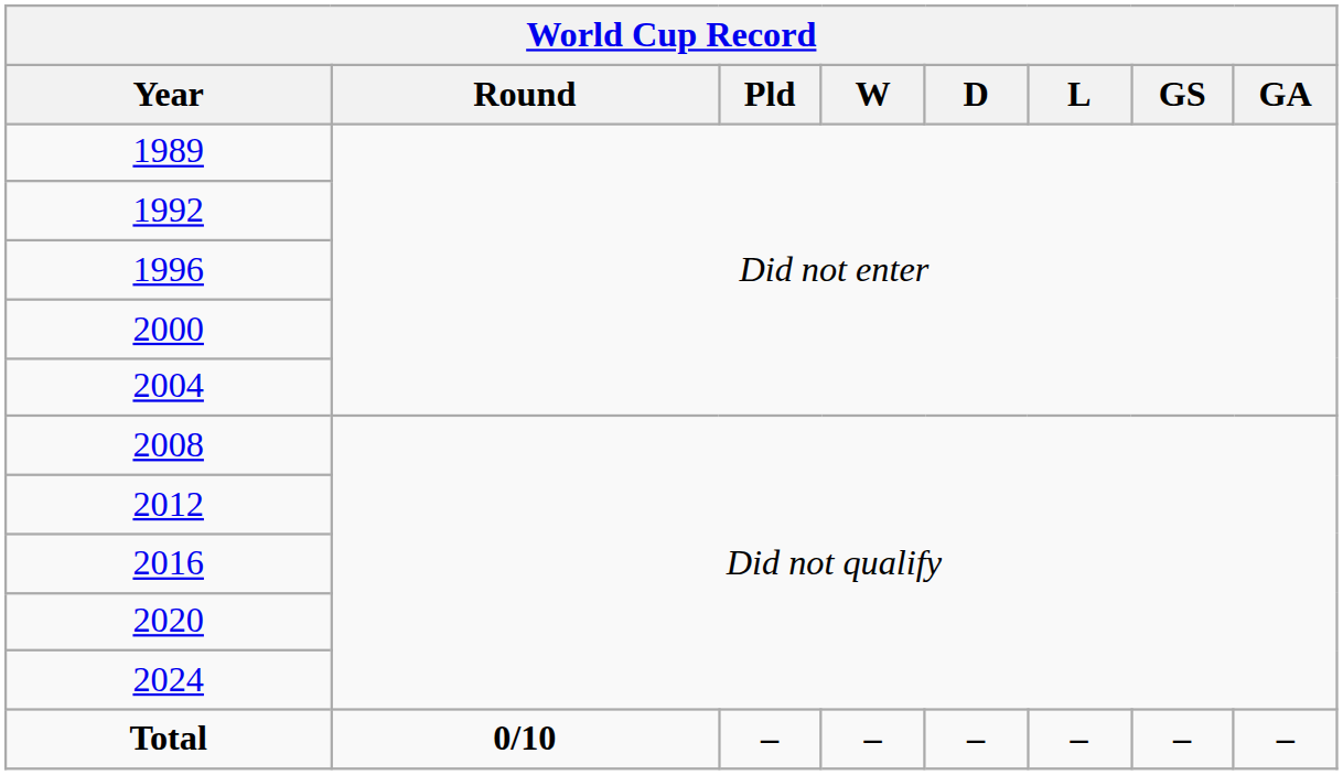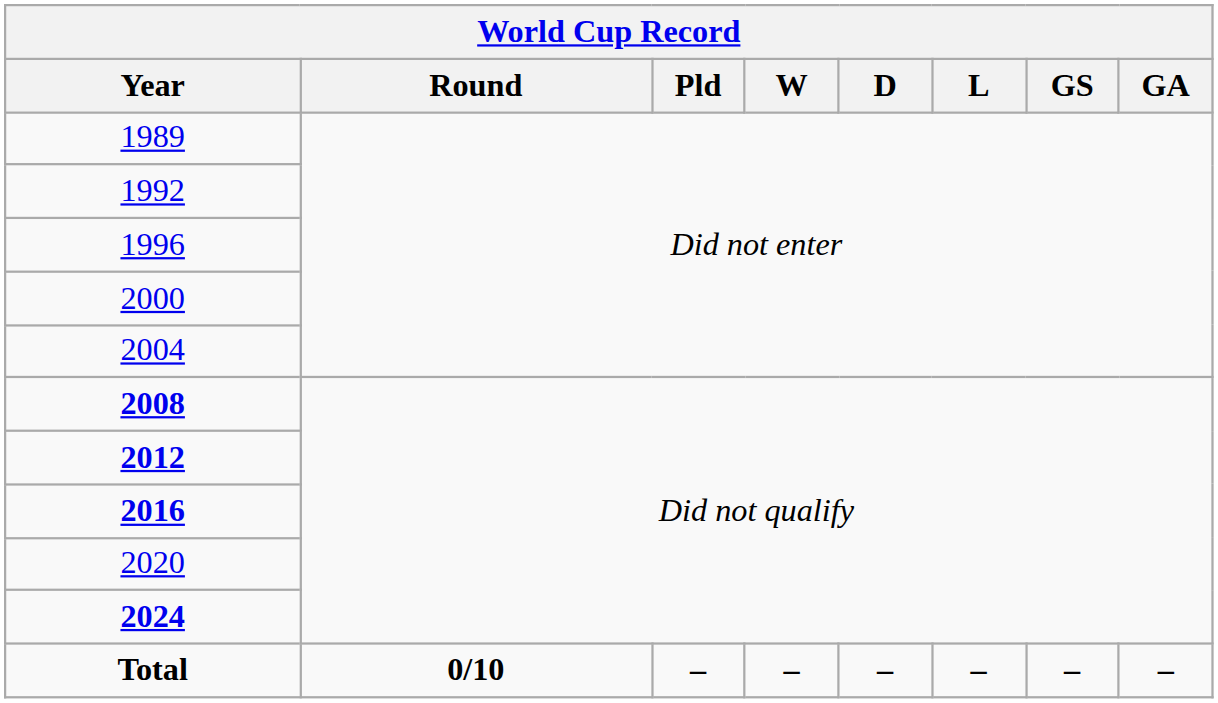2008 | Year: normal -> bold
2012 | Year: normal -> bold
2016 | Year: normal -> bold
2024 | Year: normal -> bold
